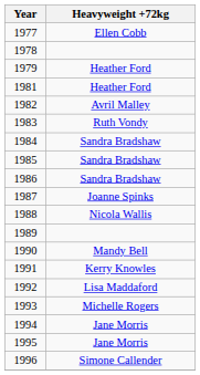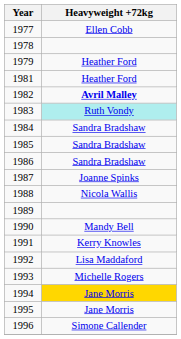1982 | Heavyweight +72kg: normal -> bold
1983 | Heavyweight +72kg: no background -> paleturquoise background
1994 | Heavyweight +72kg: no background -> gold background
